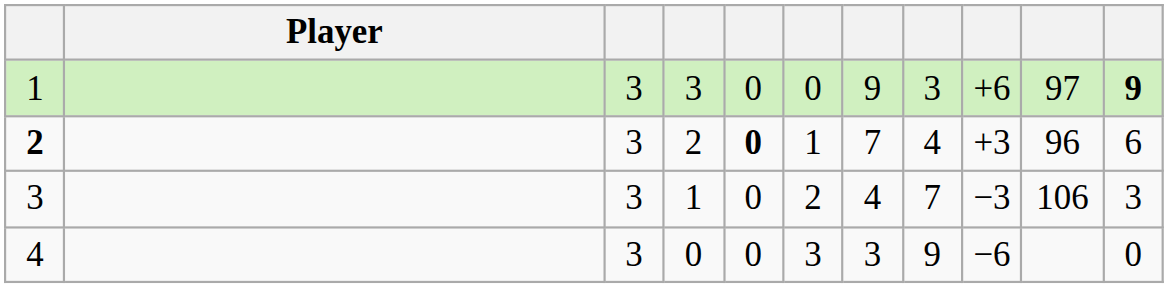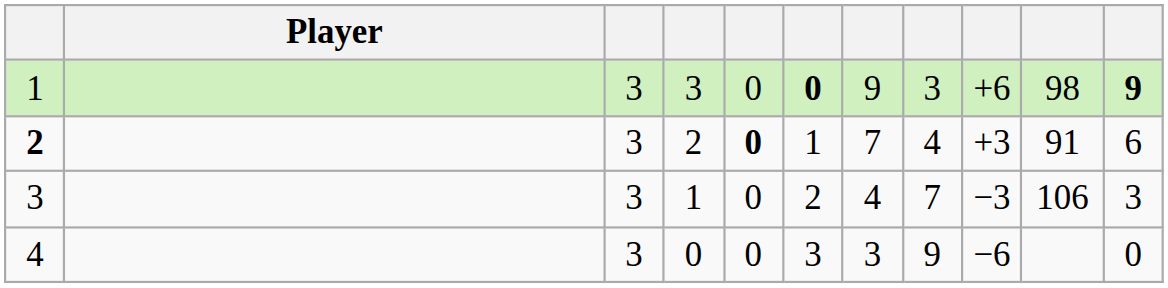row 2 | column 6: normal -> bold
row 2 | column 10: 97 -> 98
row 3 | column 10: 96 -> 91
